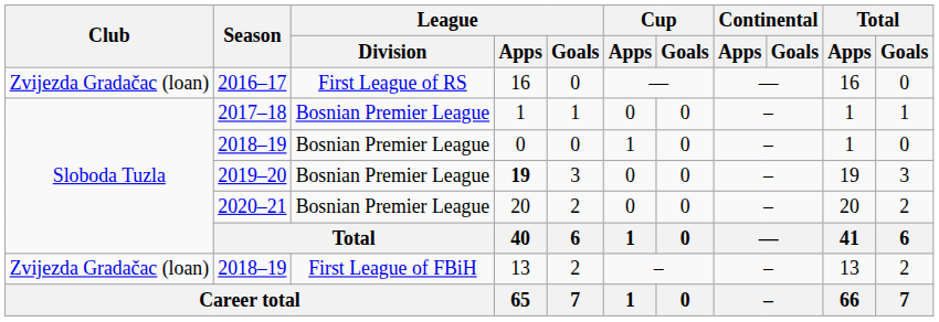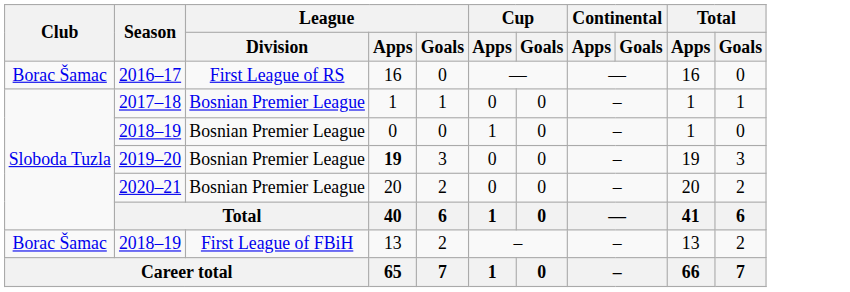row 3 | Club: Zvijezda Gradačac (loan) -> Borac Šamac
row 9 | Club: Zvijezda Gradačac (loan) -> Borac Šamac
